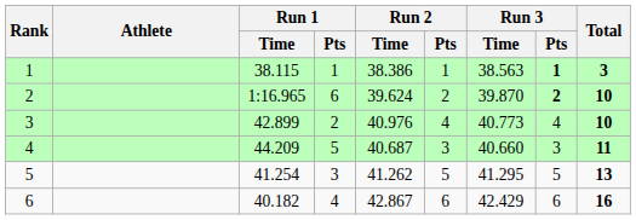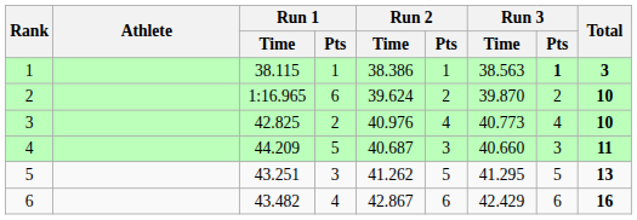row 4 | Run 3 / Pts: bold -> normal
row 5 | Run 1 / Time: 42.899 -> 42.825
row 7 | Run 1 / Time: 41.254 -> 43.251
row 8 | Run 1 / Time: 40.182 -> 43.482
